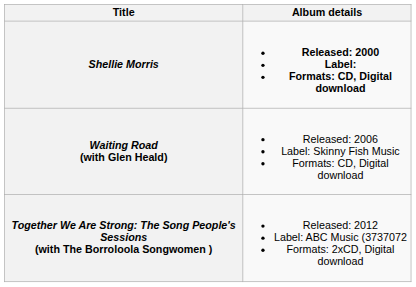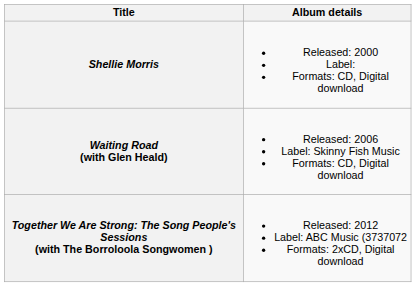Shellie Morris | Album details: bold -> normal
